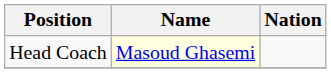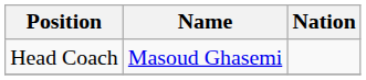Head Coach | Name: lightyellow background -> no background
